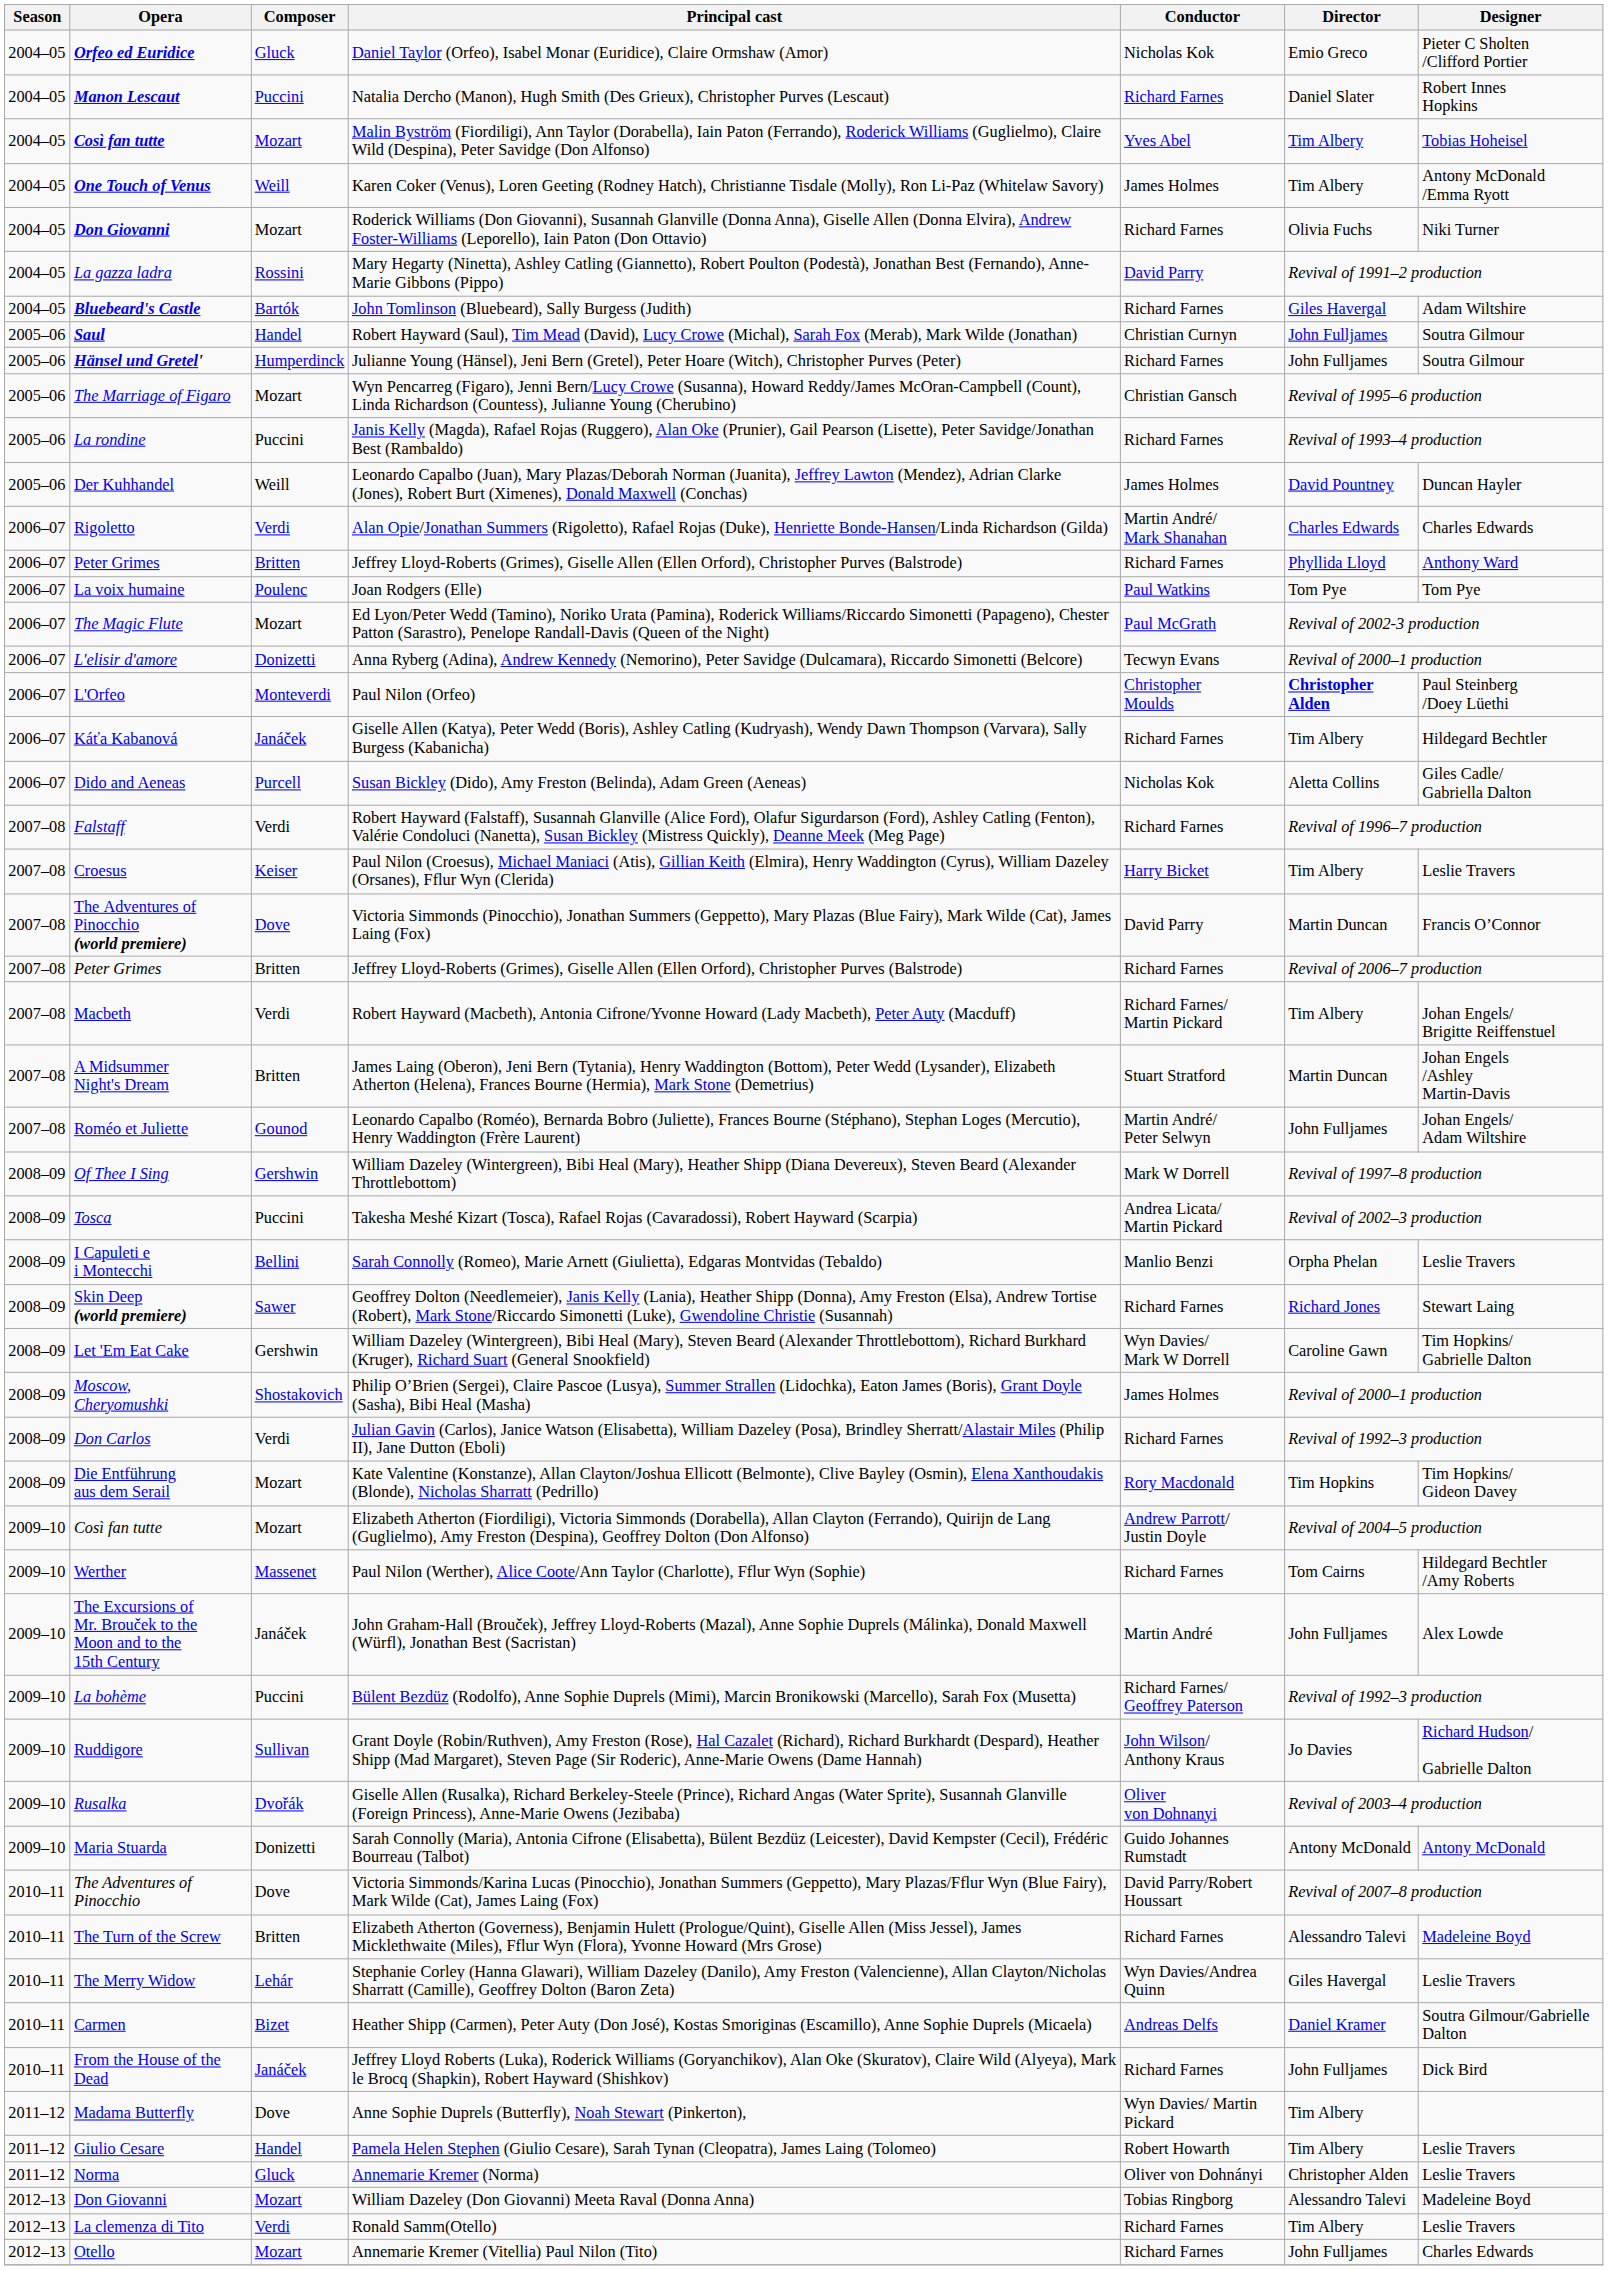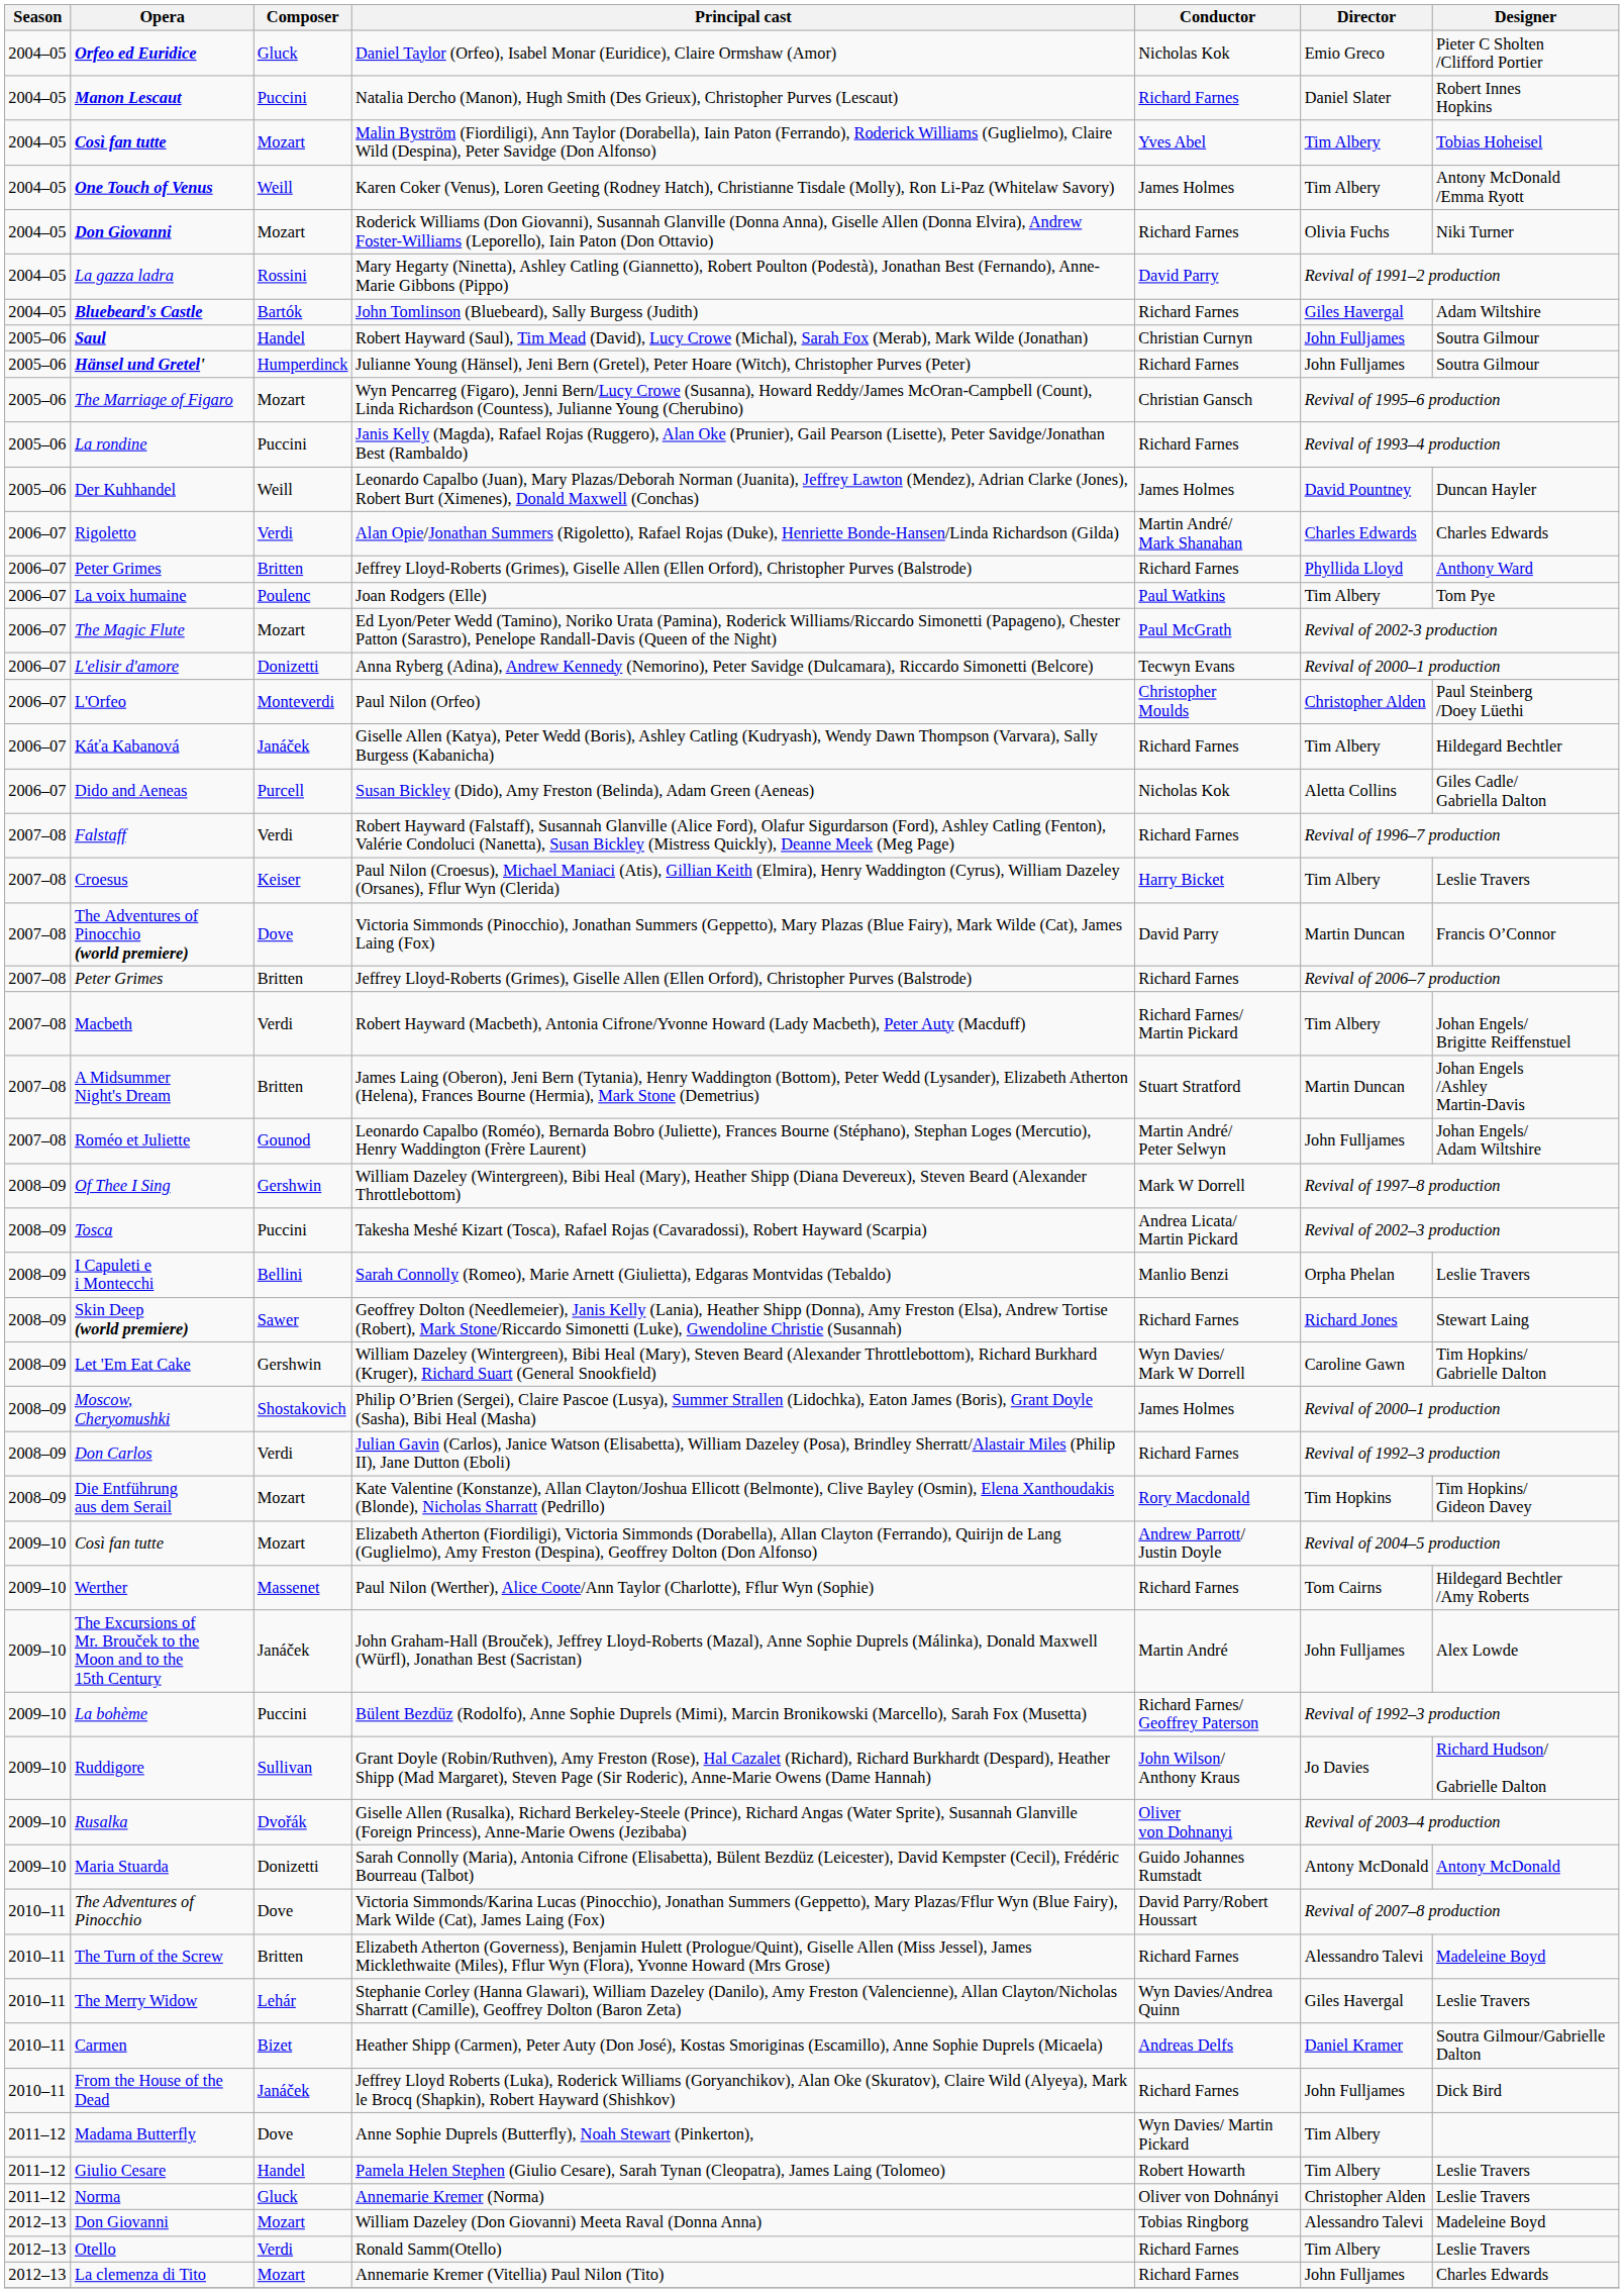Joan Rodgers (Elle) | Director: Tom Pye -> Tim Albery
Paul Nilon (Orfeo) | Director: bold -> normal
Ronald Samm(Otello) | Opera: La clemenza di Tito -> Otello
Annemarie Kremer (Vitellia) Paul Nilon (Tito) | Opera: Otello -> La clemenza di Tito
